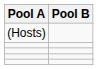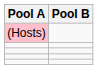row 2 | Pool A: no background -> pink background
